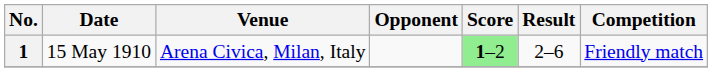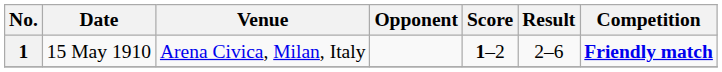1 | Score: lightgreen background -> no background
1 | Competition: normal -> bold
